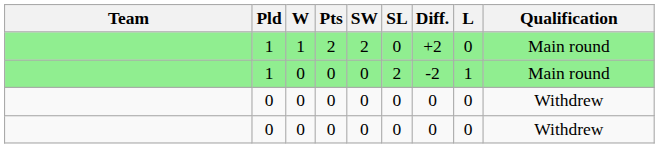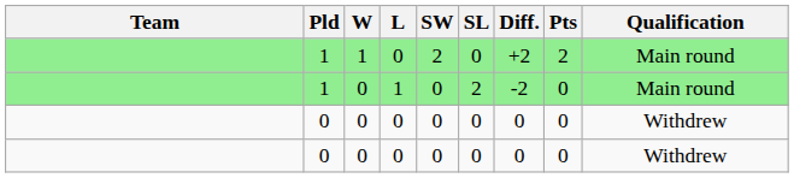columns swapped: L <-> Pts
